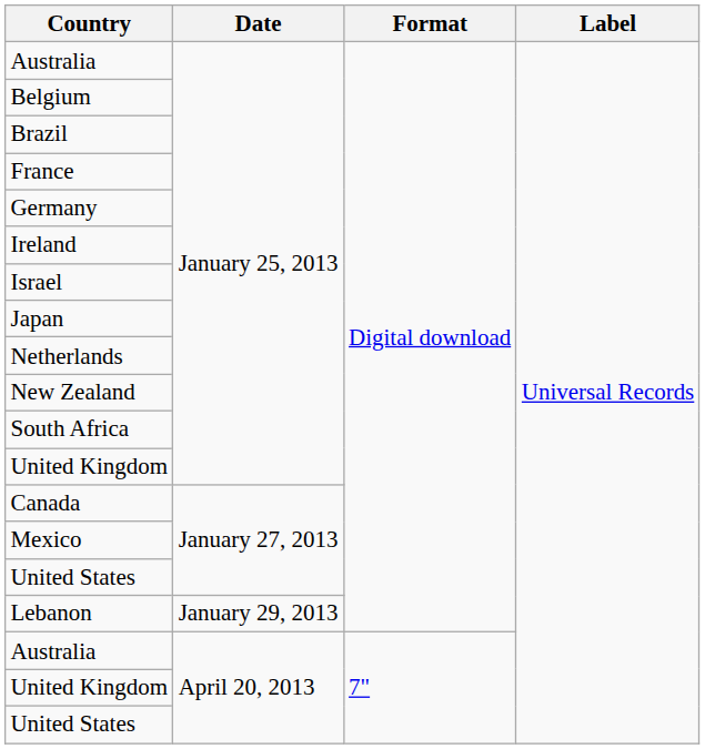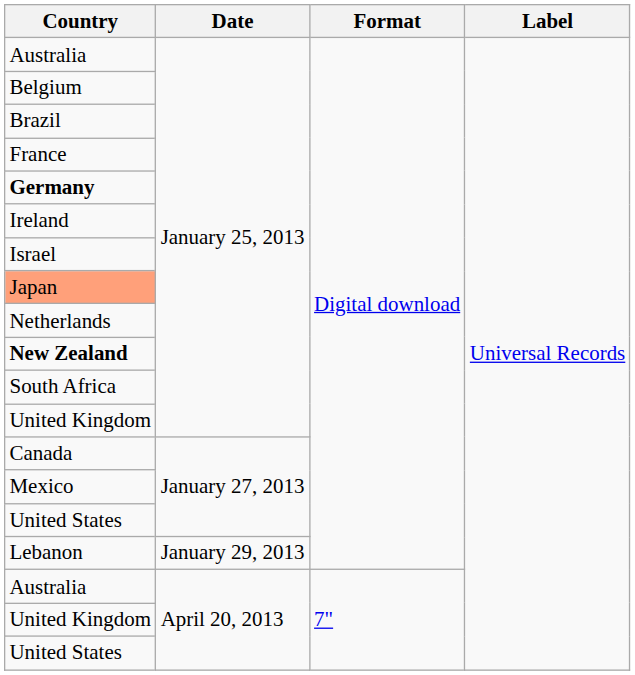Germany | Country: normal -> bold
Japan | Country: no background -> lightsalmon background
New Zealand | Country: normal -> bold
